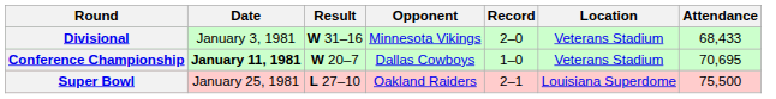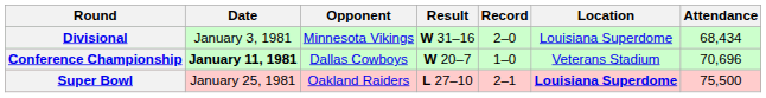columns swapped: Opponent <-> Result
Divisional | Location: Veterans Stadium -> Louisiana Superdome
Divisional | Attendance: 68,433 -> 68,434
Conference Championship | Attendance: 70,695 -> 70,696
Super Bowl | Location: normal -> bold
